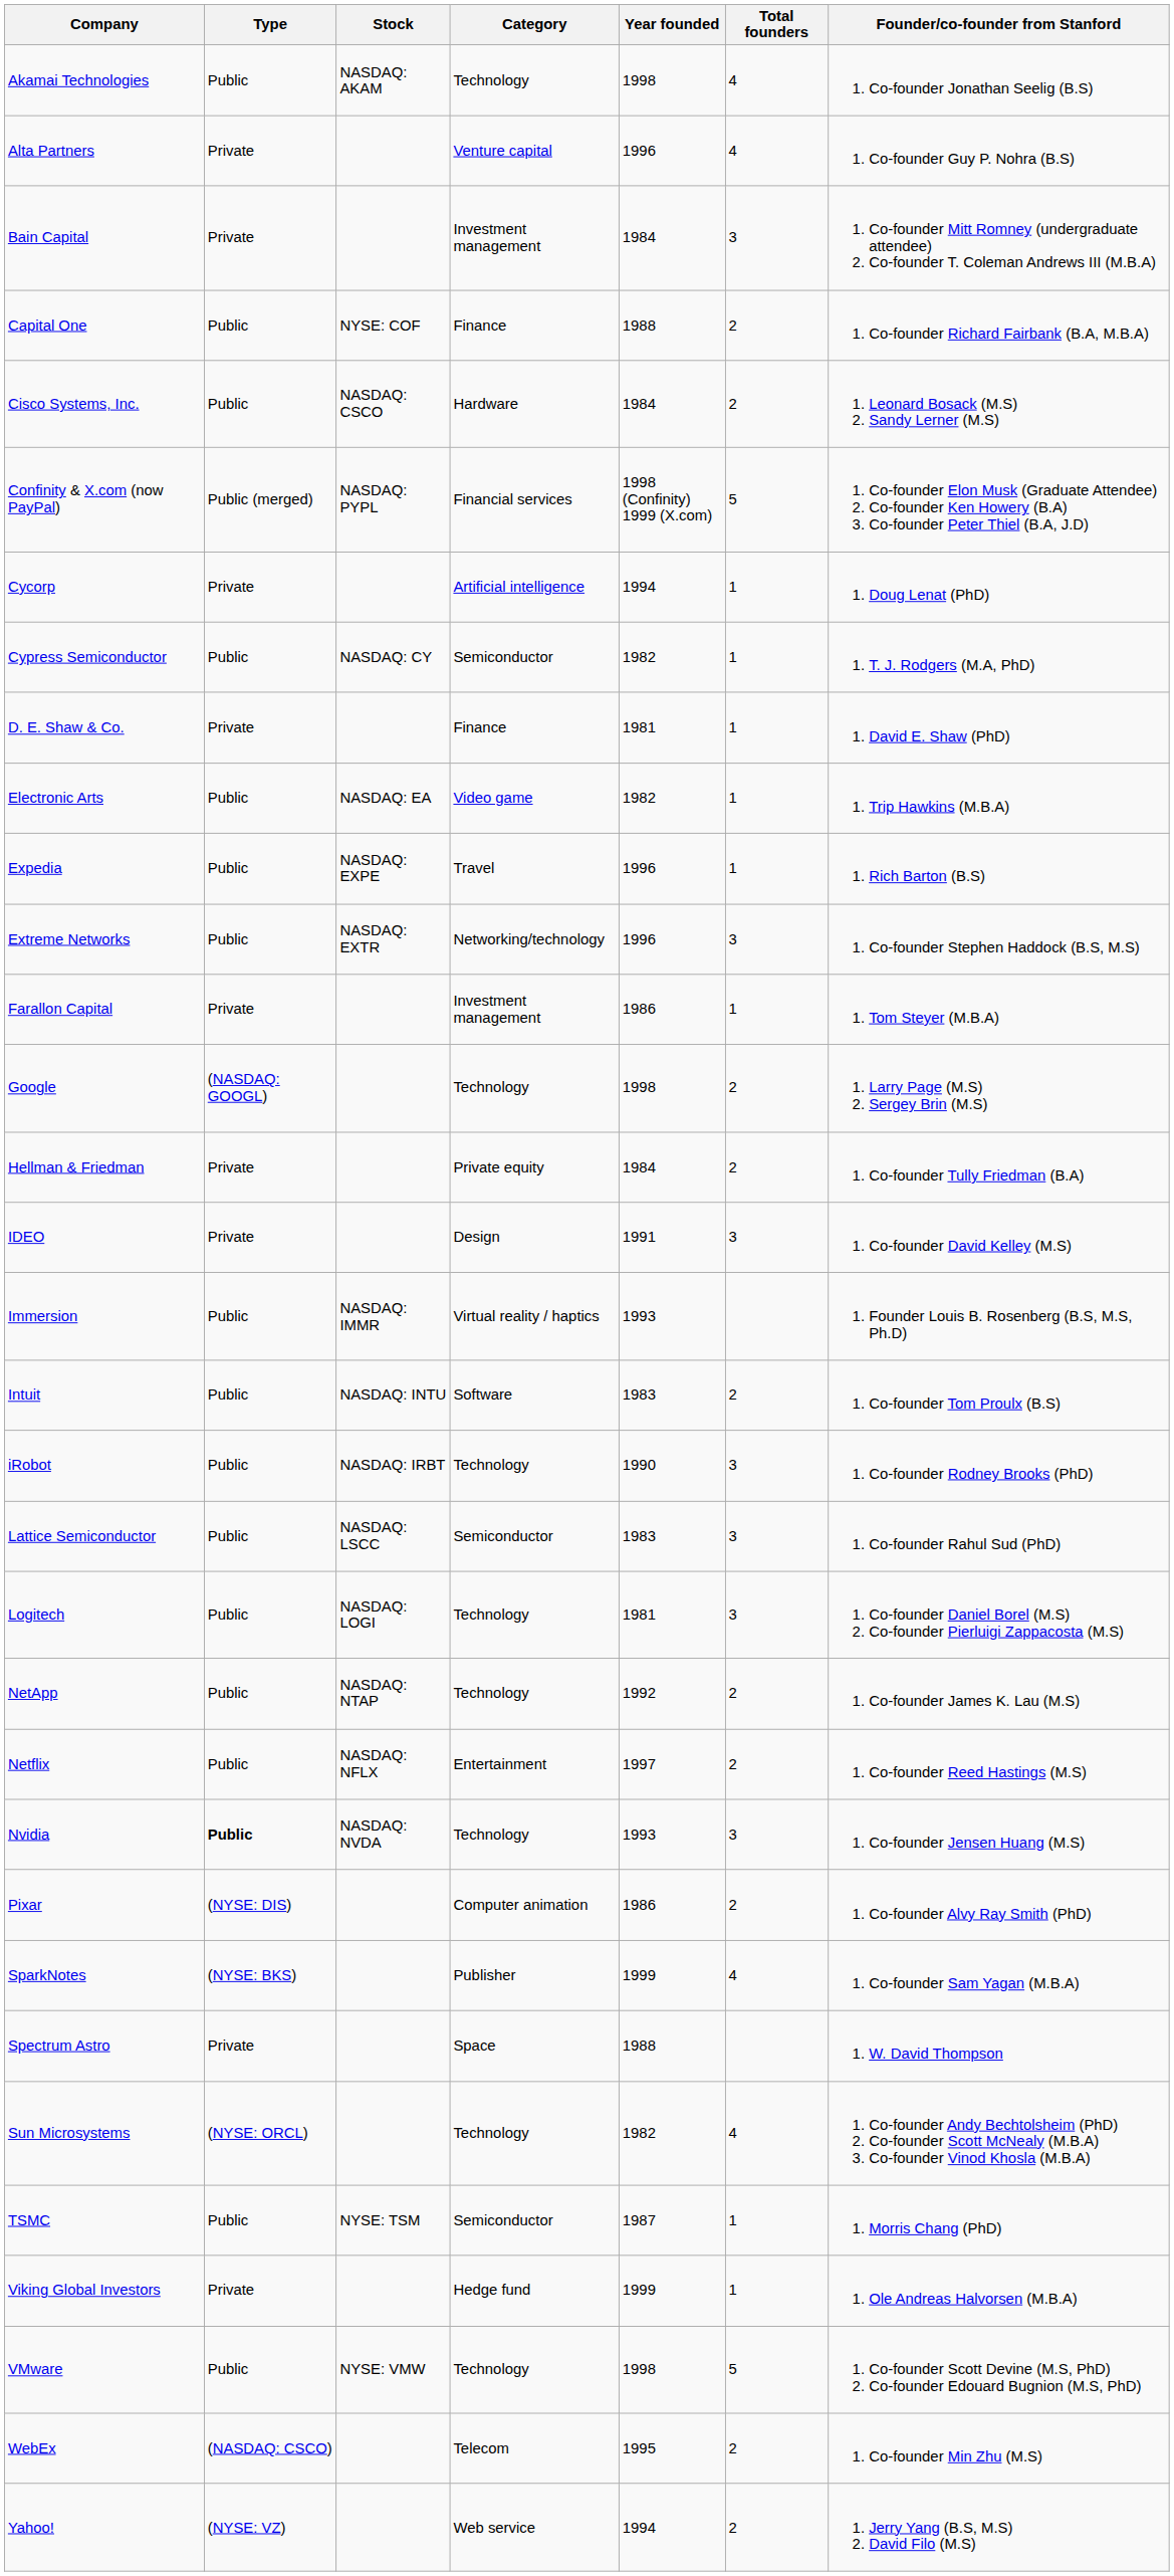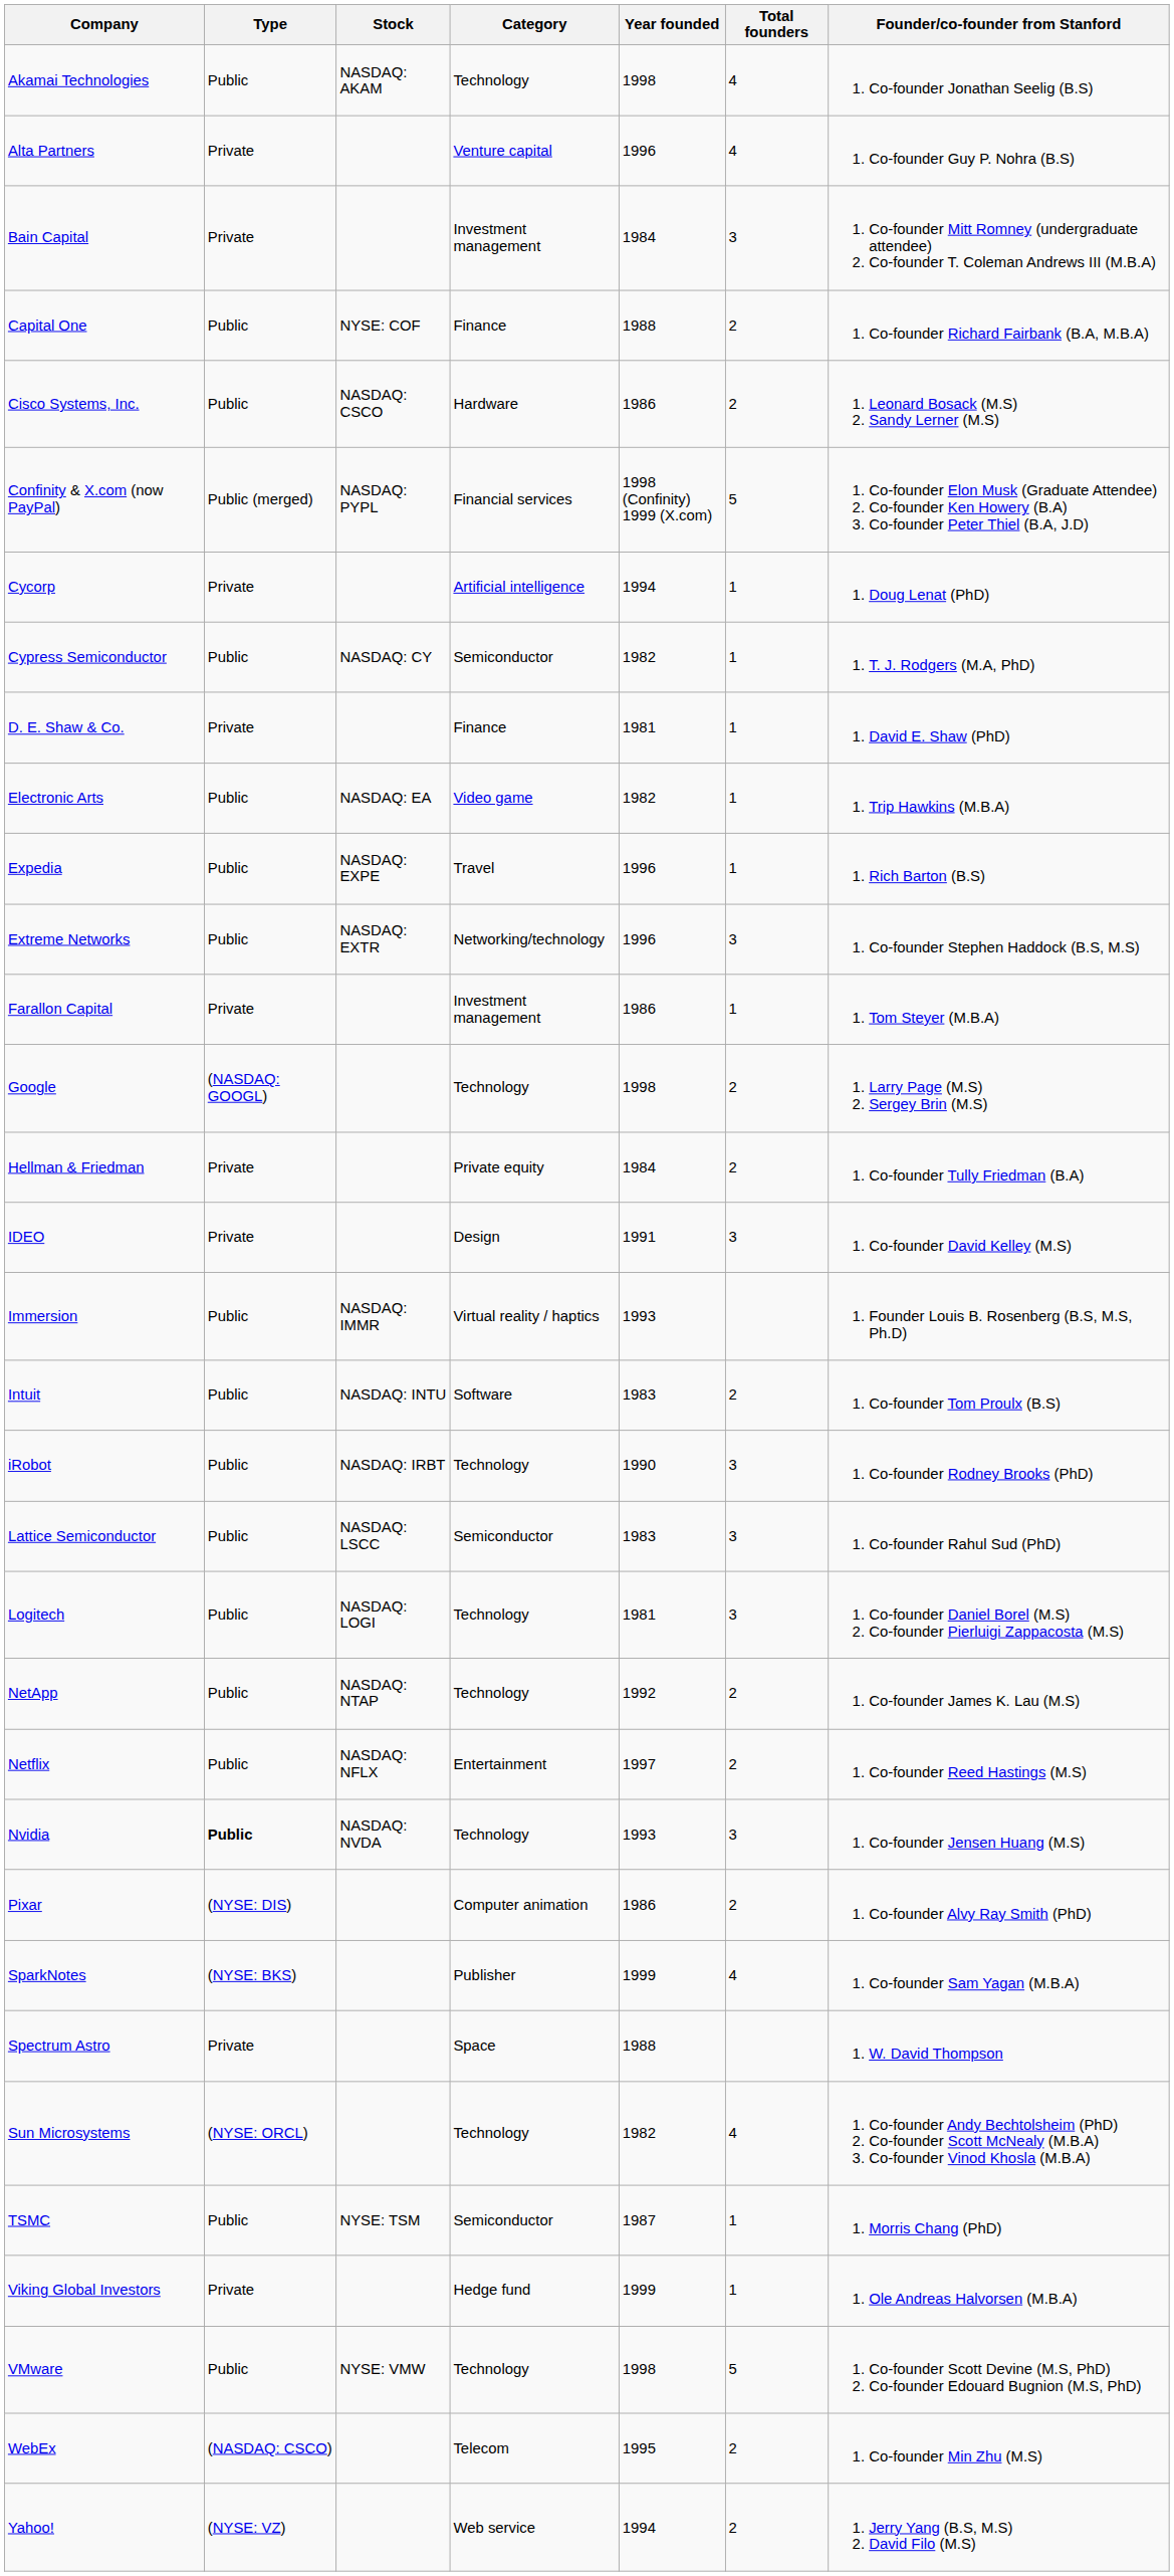Cisco Systems, Inc. | Year founded: 1984 -> 1986
